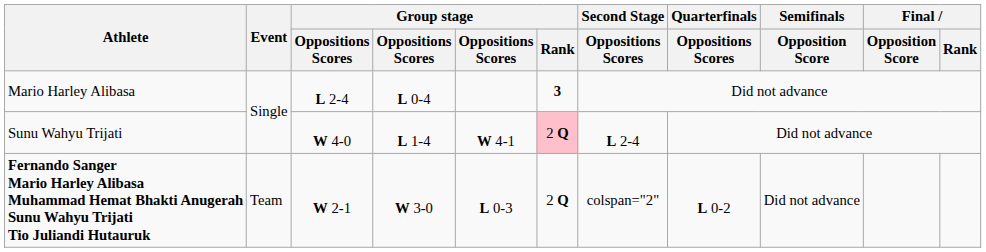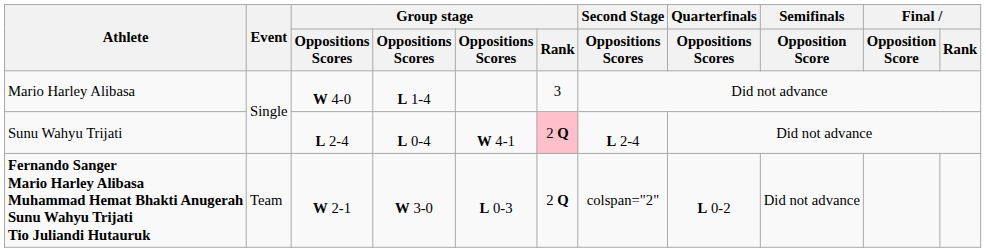Mario Harley Alibasa | column 3: L 2-4 -> W 4-0
Mario Harley Alibasa | column 4: L 0-4 -> L 1-4
Mario Harley Alibasa | Group stage / Rank: bold -> normal
Sunu Wahyu Trijati | column 3: W 4-0 -> L 2-4
Sunu Wahyu Trijati | column 4: L 1-4 -> L 0-4
